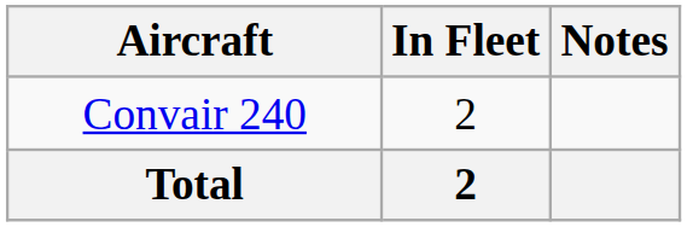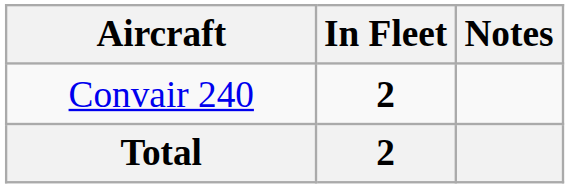Convair 240 | In Fleet: normal -> bold
